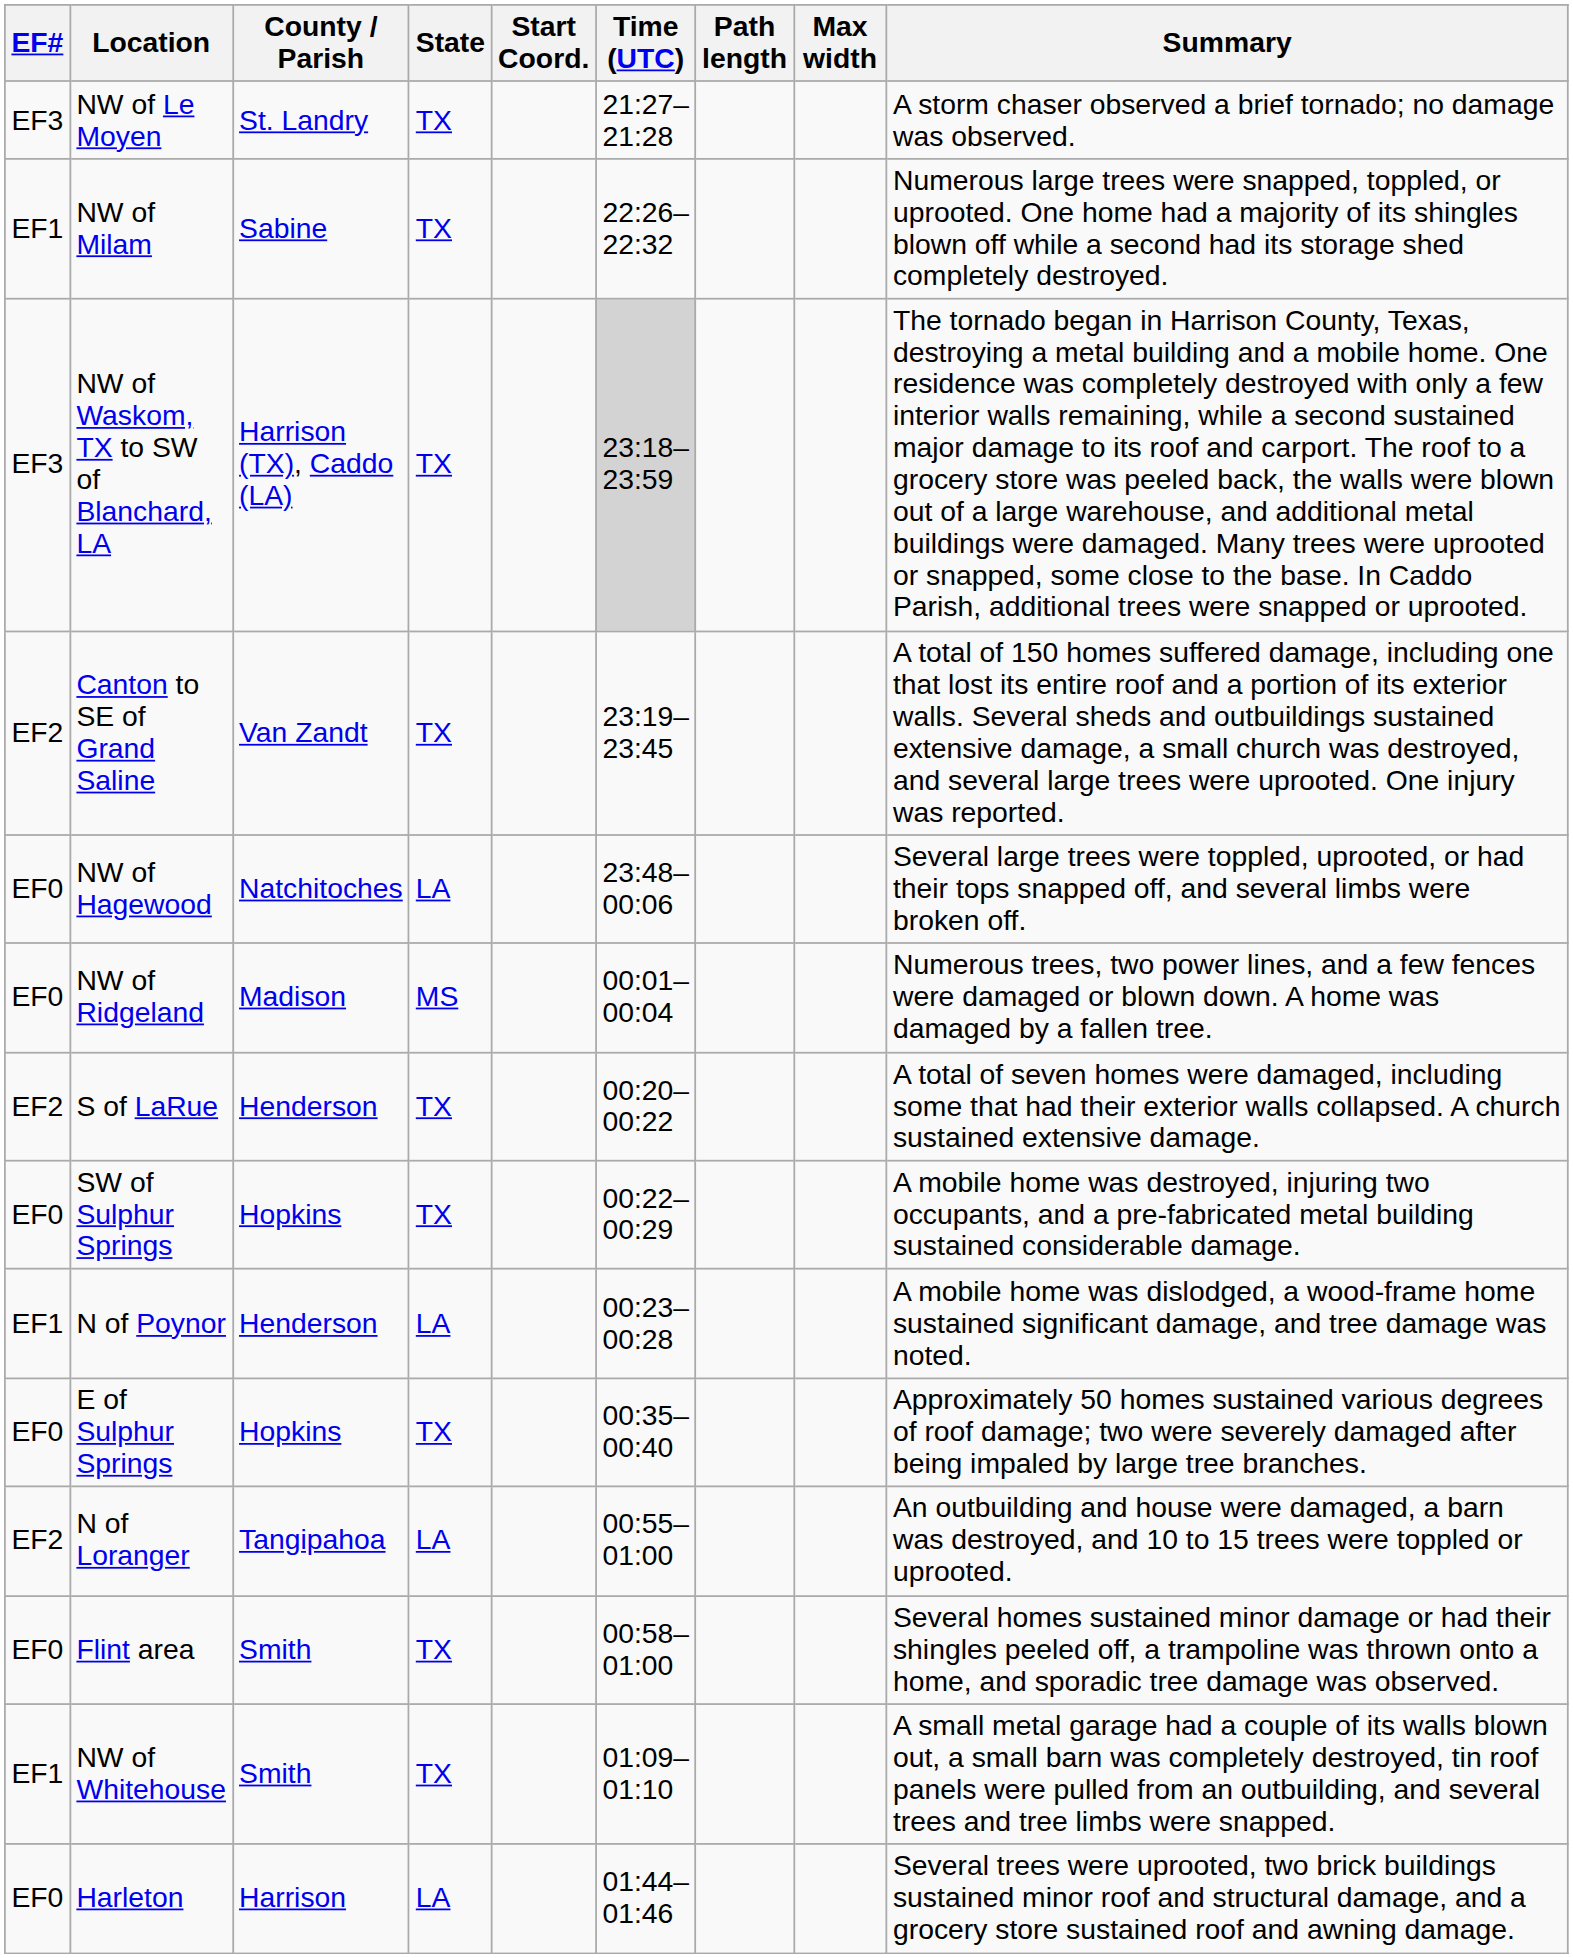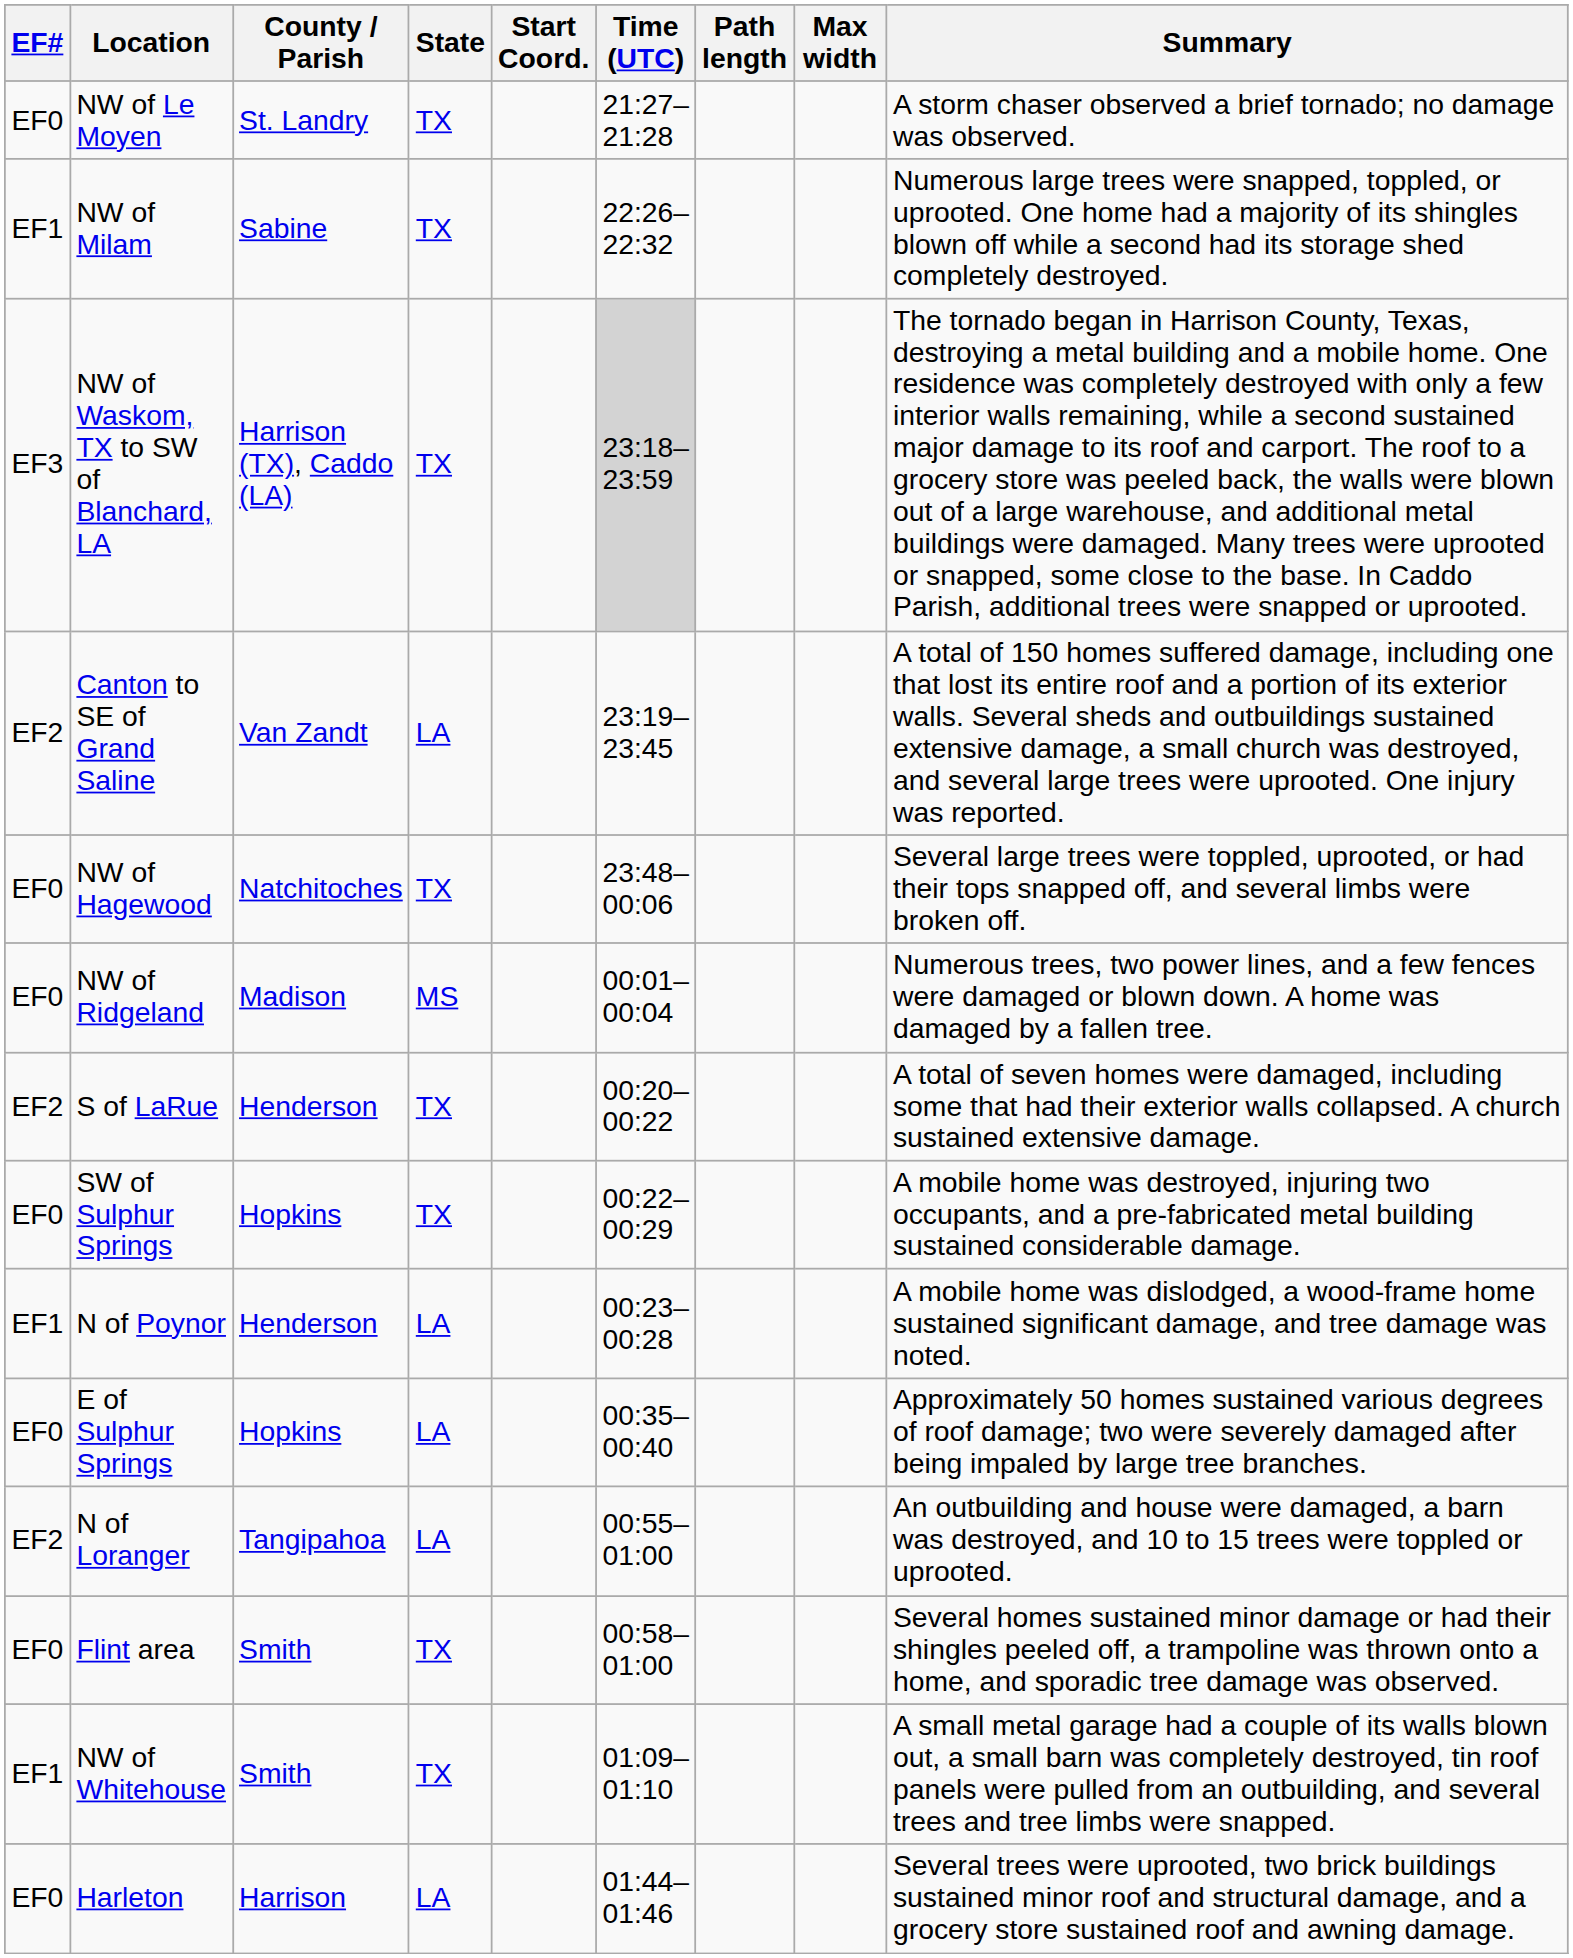NW of Le Moyen | EF#: EF3 -> EF0
Canton to SE of Grand Saline | State: TX -> LA
NW of Hagewood | State: LA -> TX
E of Sulphur Springs | State: TX -> LA
